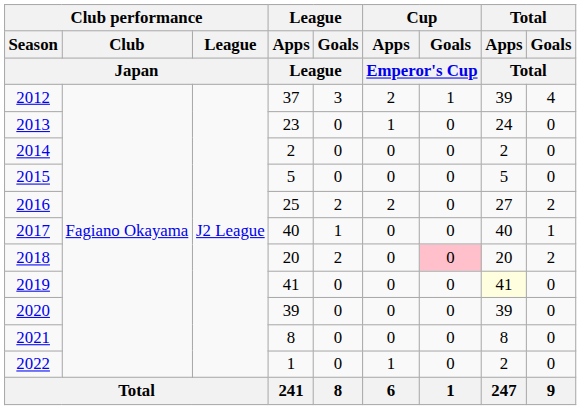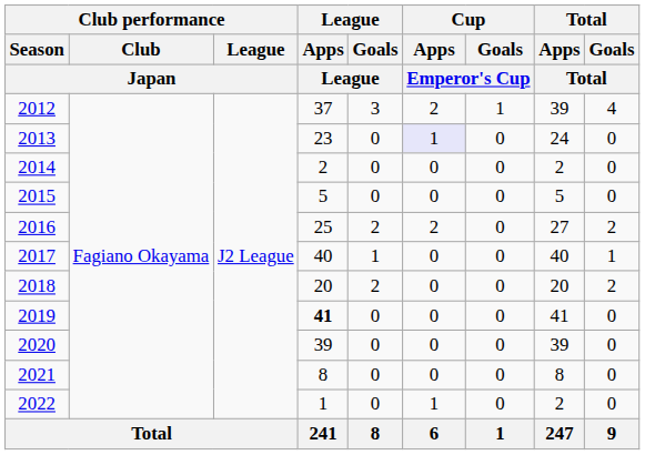2013 | Cup / Apps / Emperor's Cup: no background -> lavender background
2018 | Cup / Goals / Emperor's Cup: pink background -> no background
2019 | League / Apps / League: normal -> bold
2019 | Total / Apps / Total: lightyellow background -> no background
